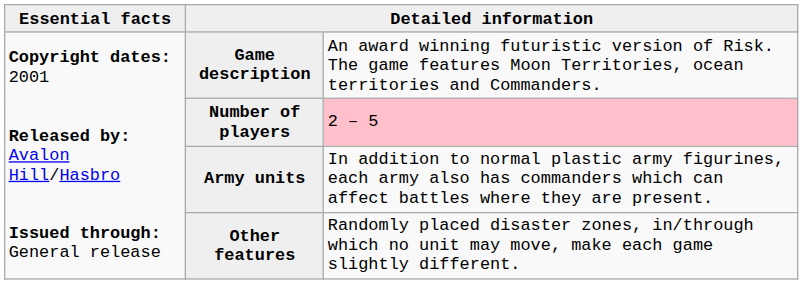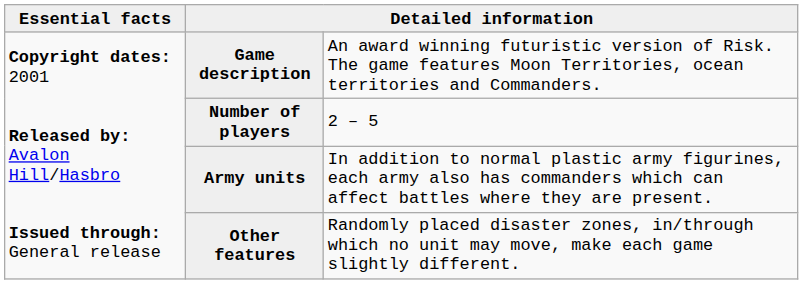Number of players | column 3: pink background -> no background
